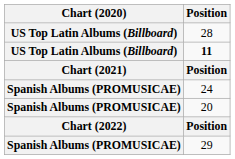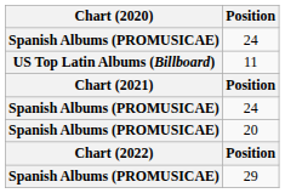row 2 | Chart (2020): US Top Latin Albums (Billboard) -> Spanish Albums (PROMUSICAE)
row 2 | Position: 28 -> 24
row 3 | Position: bold -> normal
